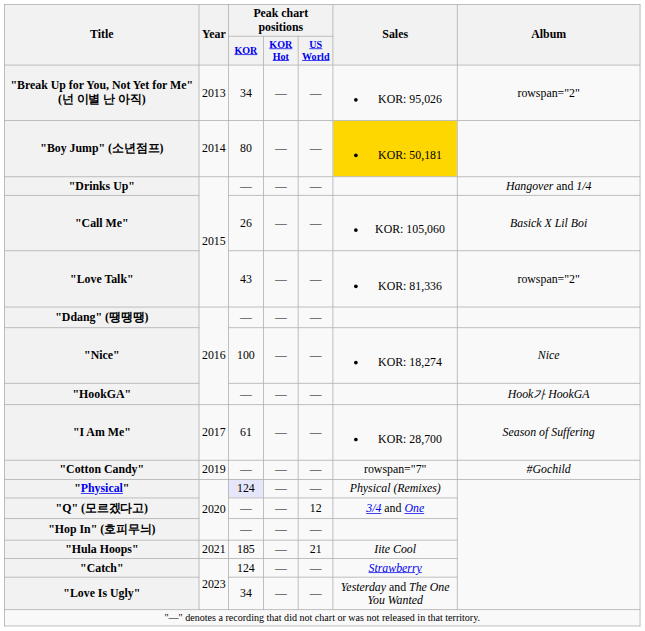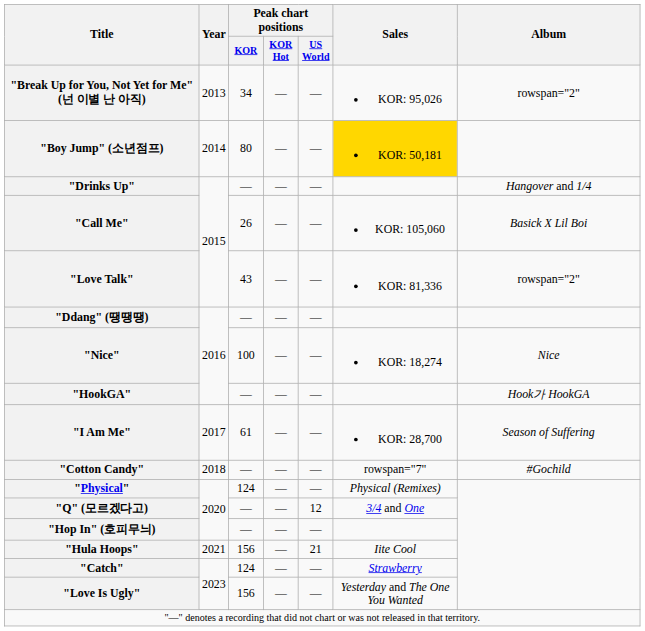"Cotton Candy" | Year: 2019 -> 2018
"Physical" | Peak chart positions / KOR: lavender background -> no background
"Hula Hoops" | Peak chart positions / KOR: 185 -> 156
"Love Is Ugly" | Peak chart positions / KOR: 34 -> 156
